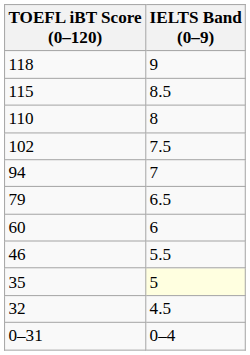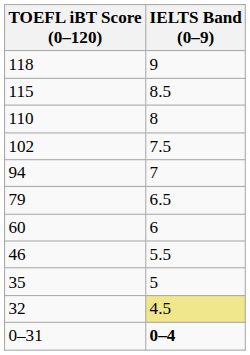35 | IELTS Band (0–9): lightyellow background -> no background
32 | IELTS Band (0–9): no background -> khaki background
0–31 | IELTS Band (0–9): normal -> bold
